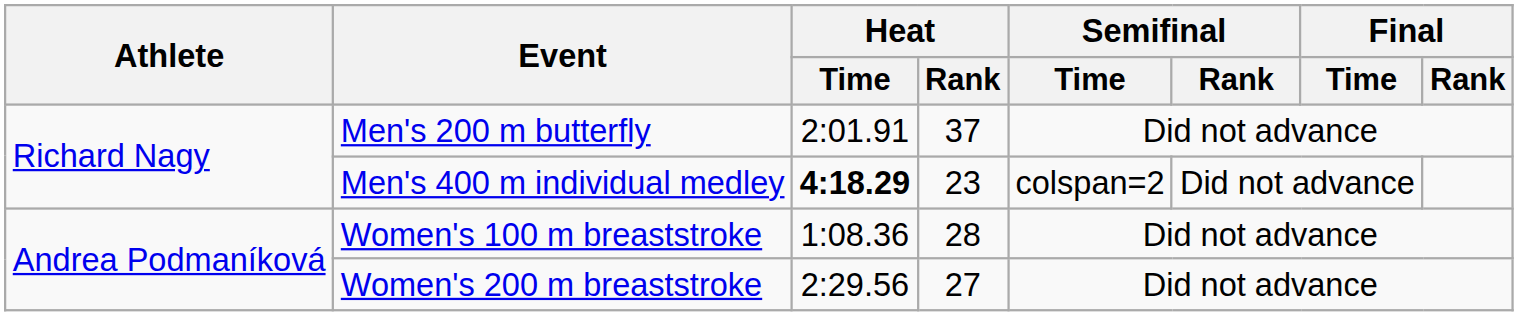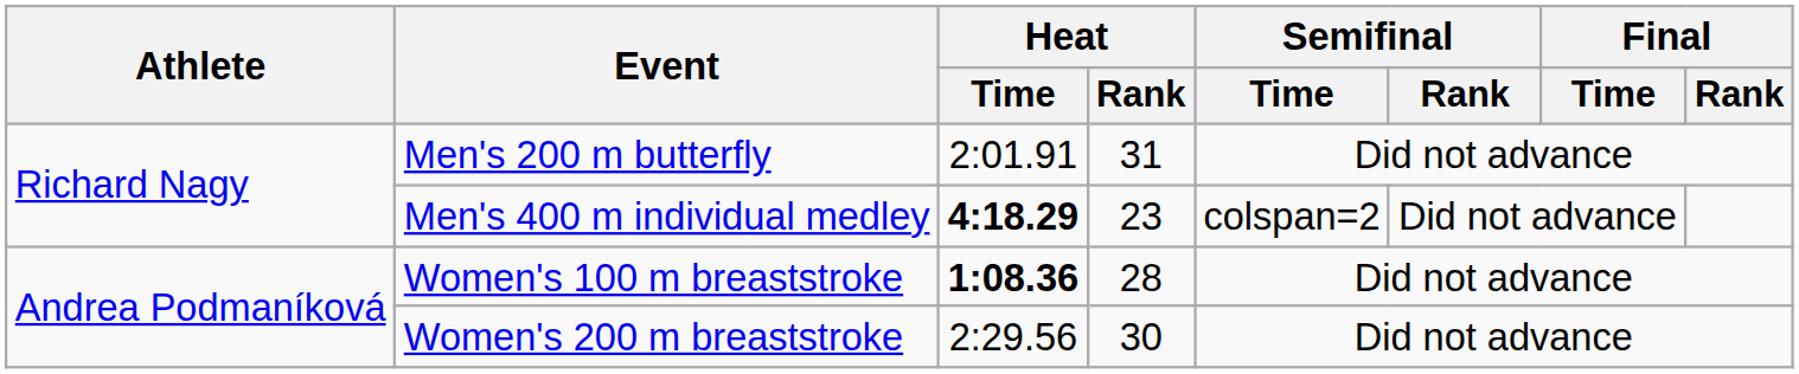Men's 200 m butterfly | Heat / Rank: 37 -> 31
Women's 100 m breaststroke | Heat / Time: normal -> bold
Women's 200 m breaststroke | Heat / Rank: 27 -> 30
